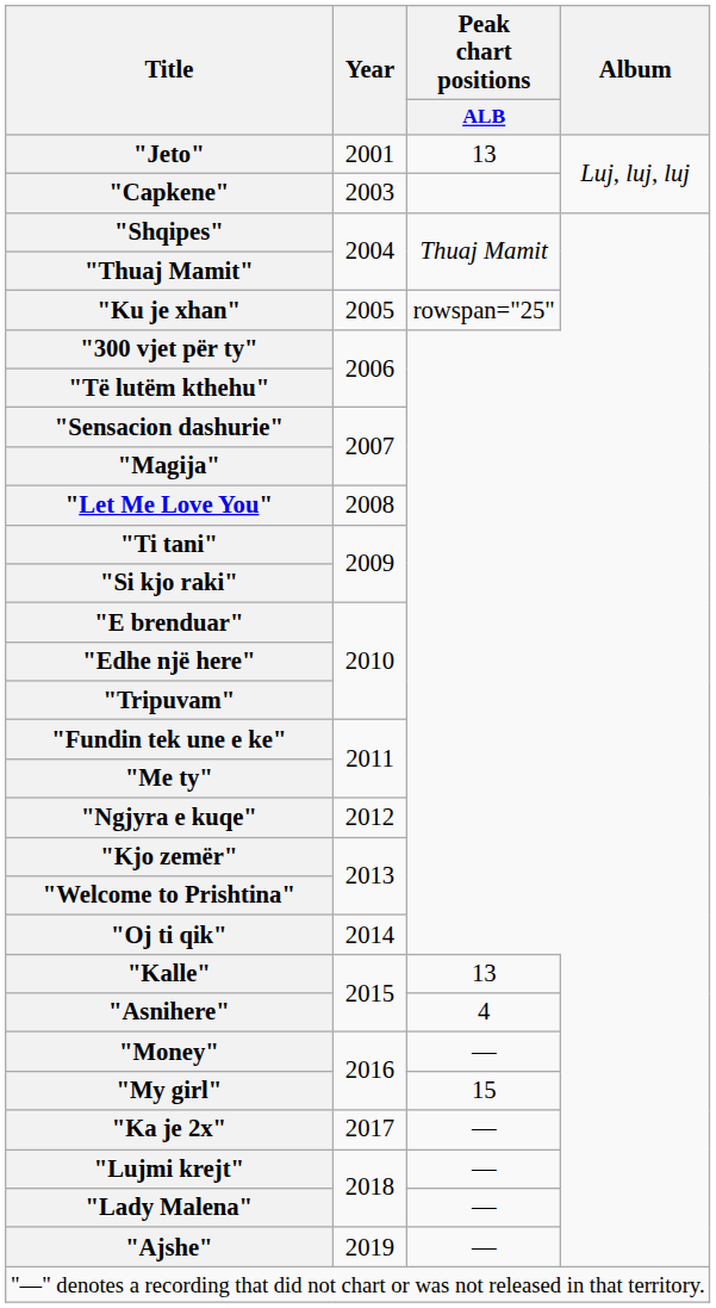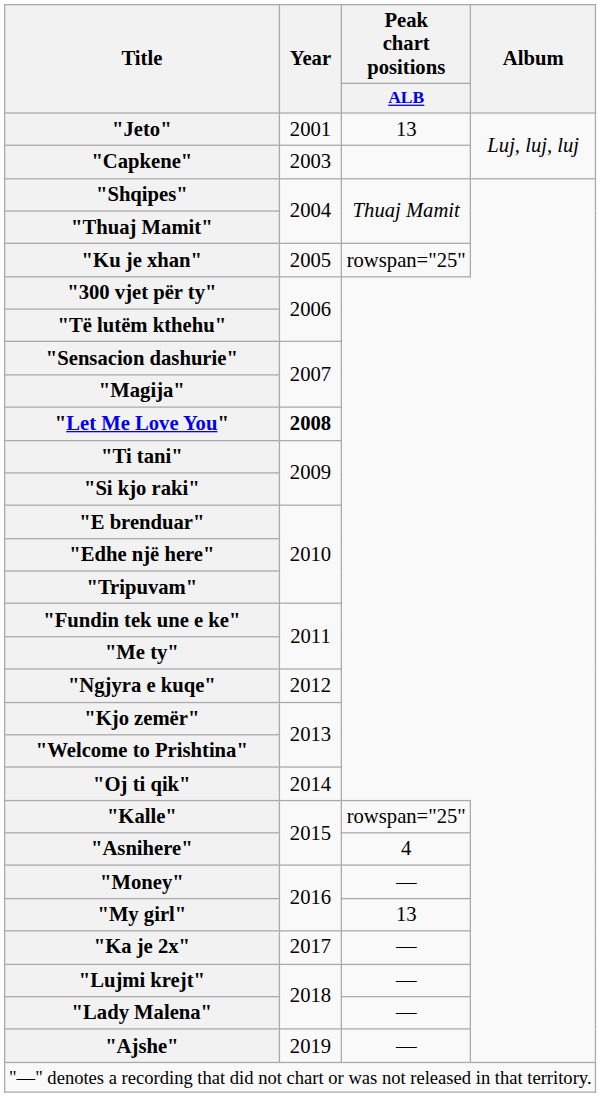"Let Me Love You" | Year: normal -> bold
"Kalle" | Peak chart positions / ALB: 13 -> rowspan="25"
"My girl" | Peak chart positions / ALB: 15 -> 13
